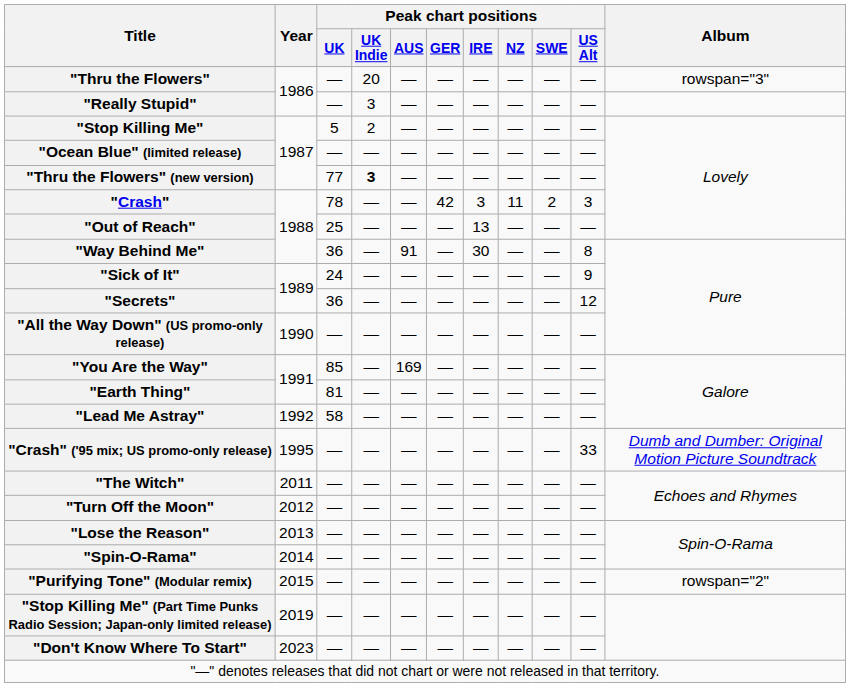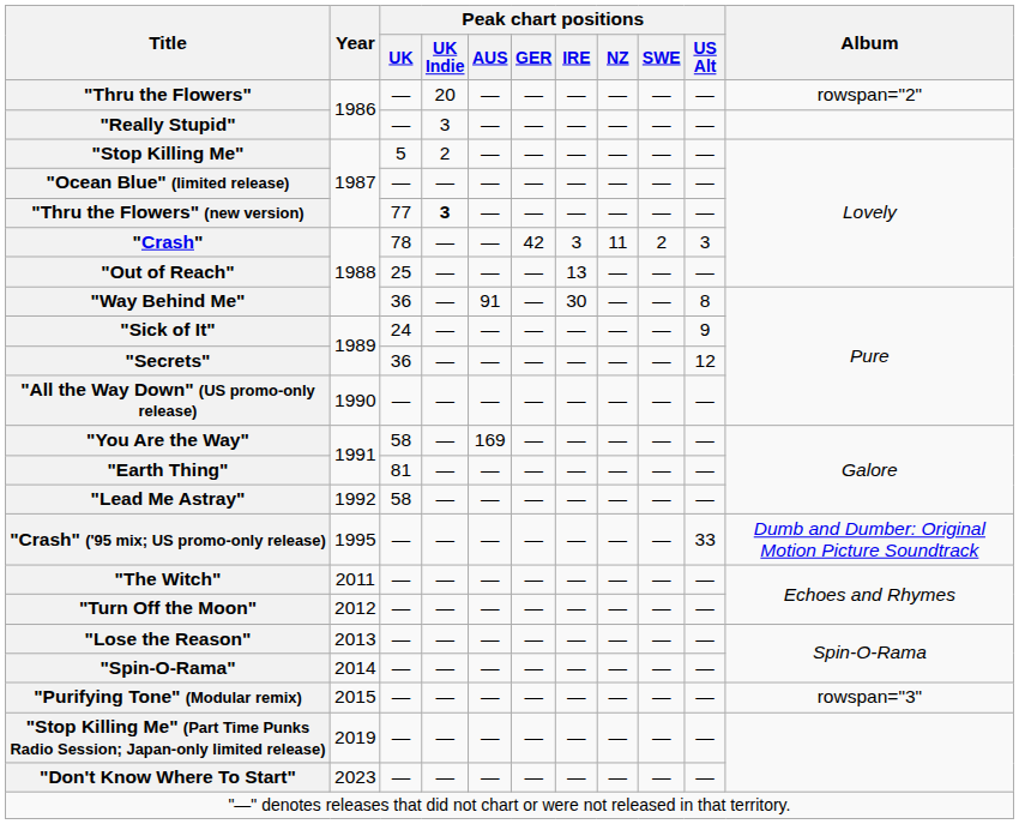"Thru the Flowers" | Album: rowspan="3" -> rowspan="2"
"You Are the Way" | Peak chart positions / UK: 85 -> 58
"Purifying Tone" (Modular remix) | Album: rowspan="2" -> rowspan="3"
